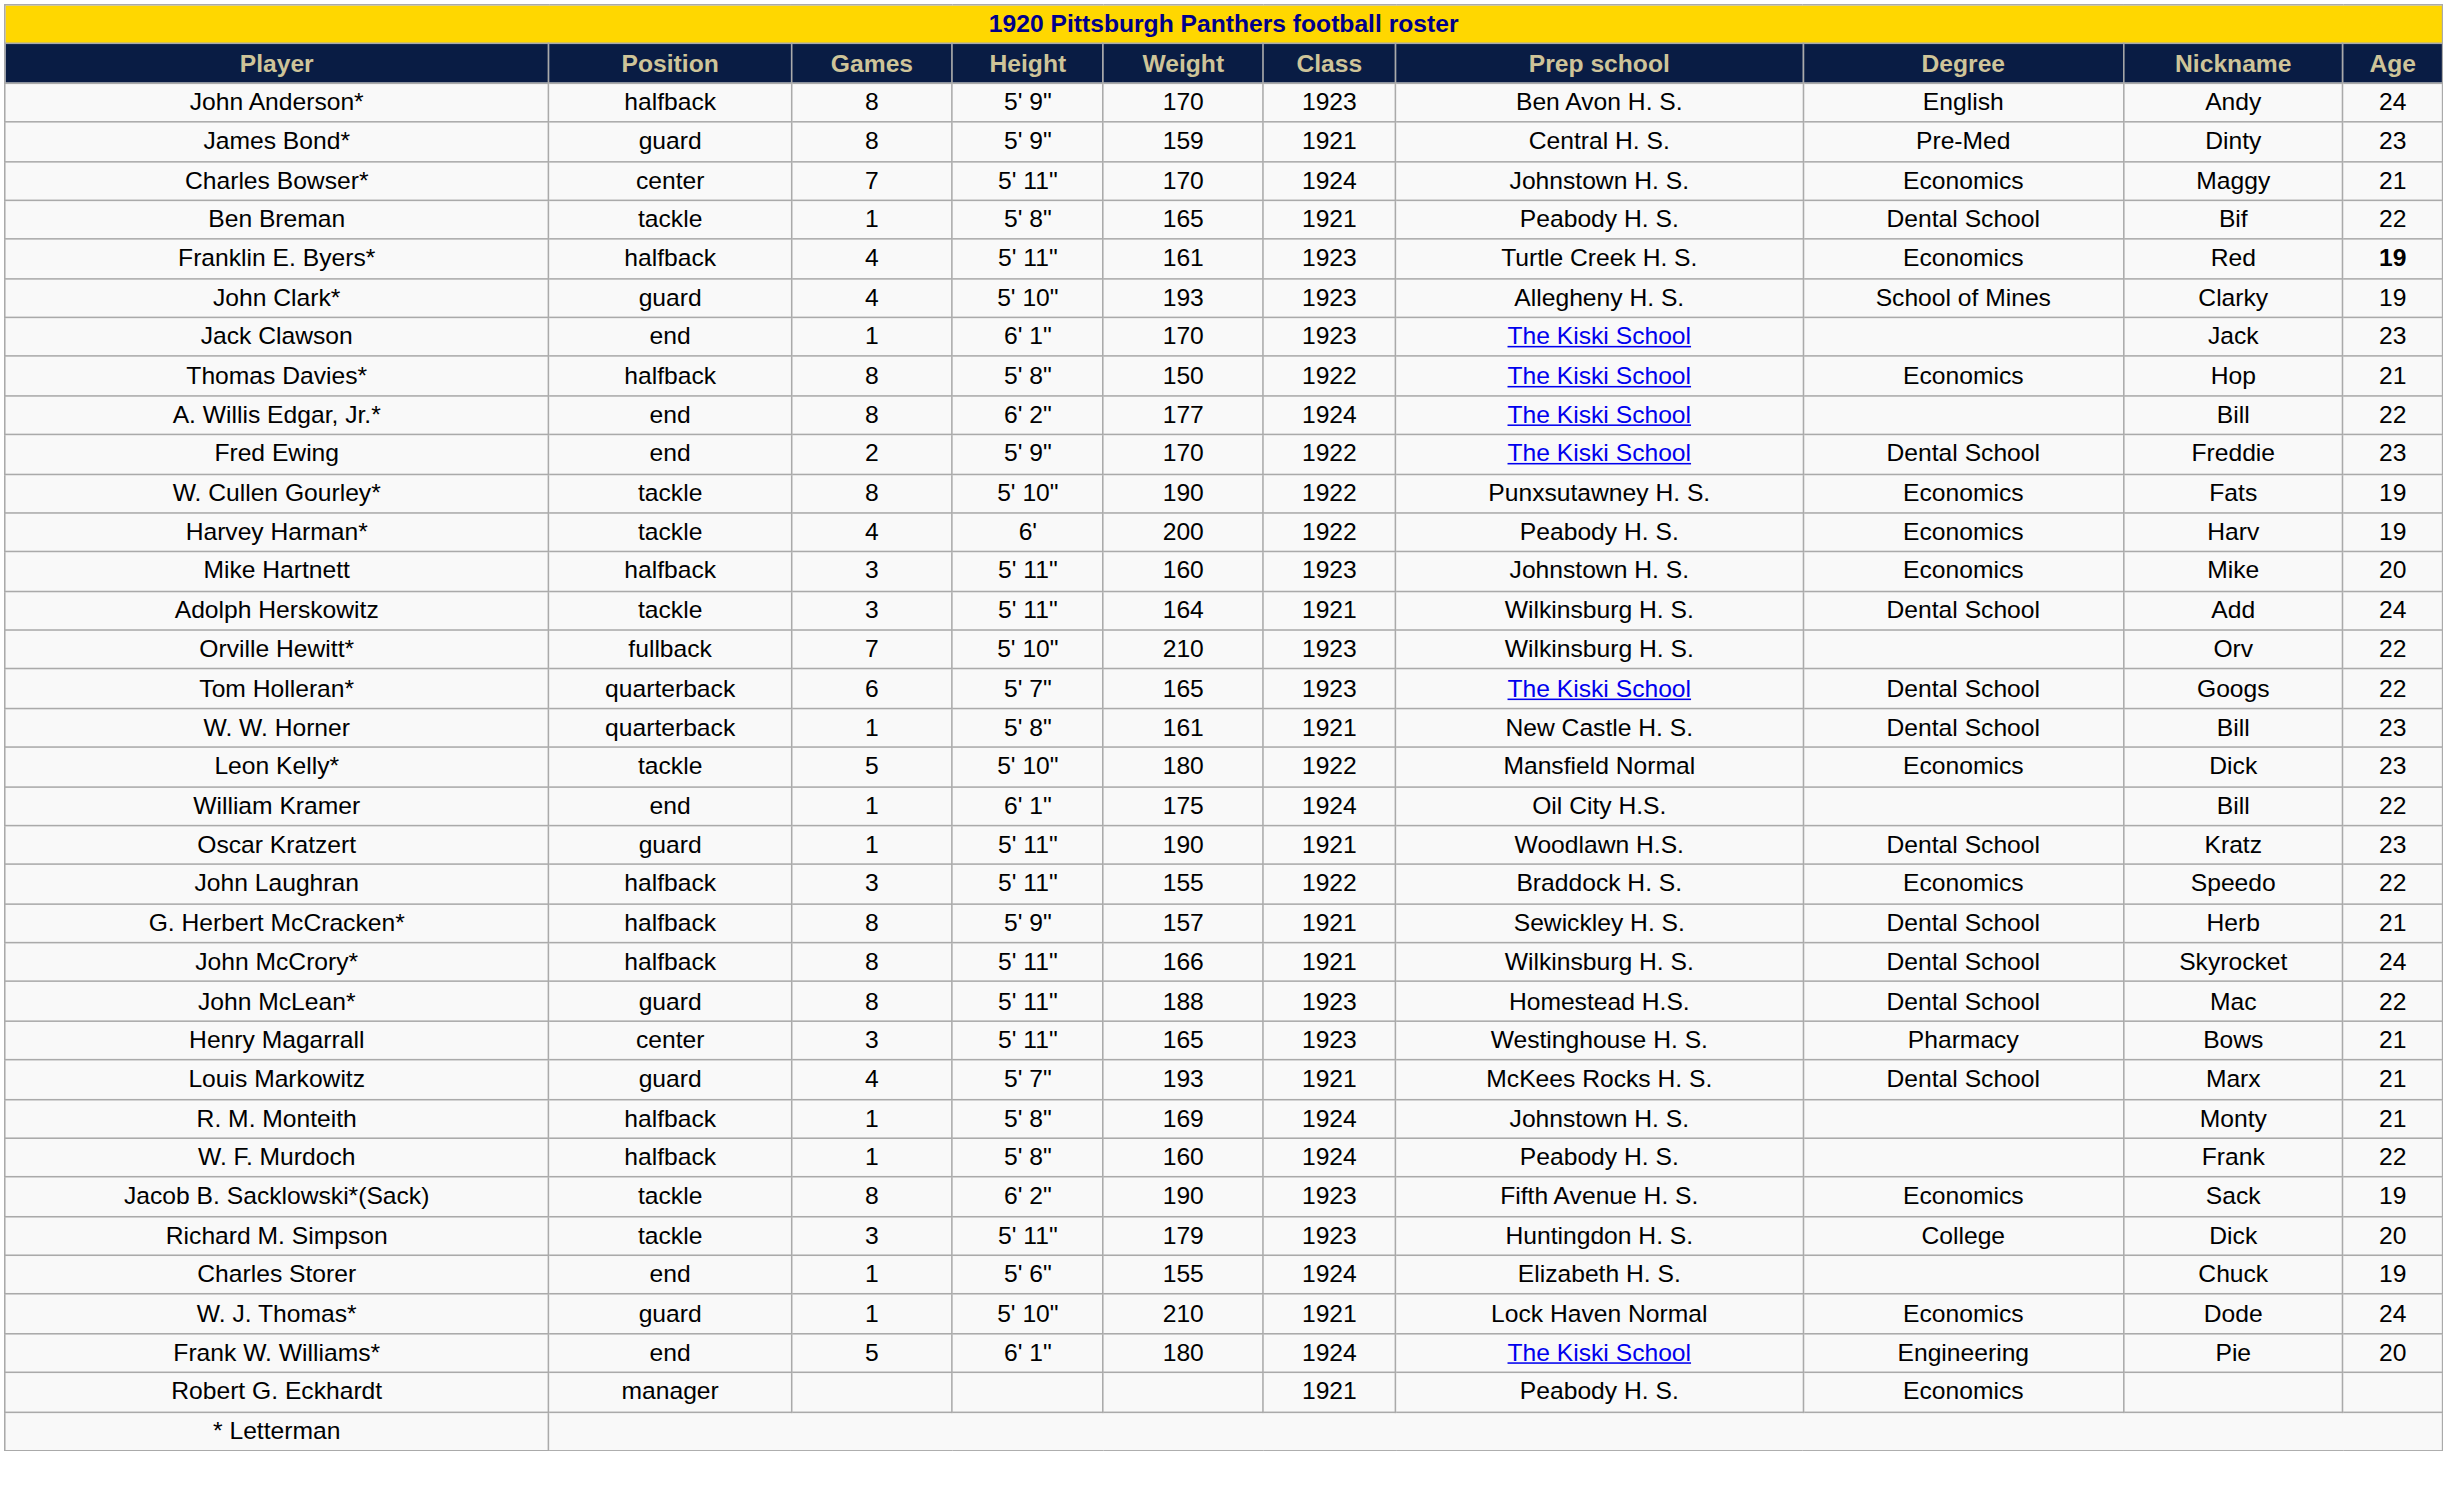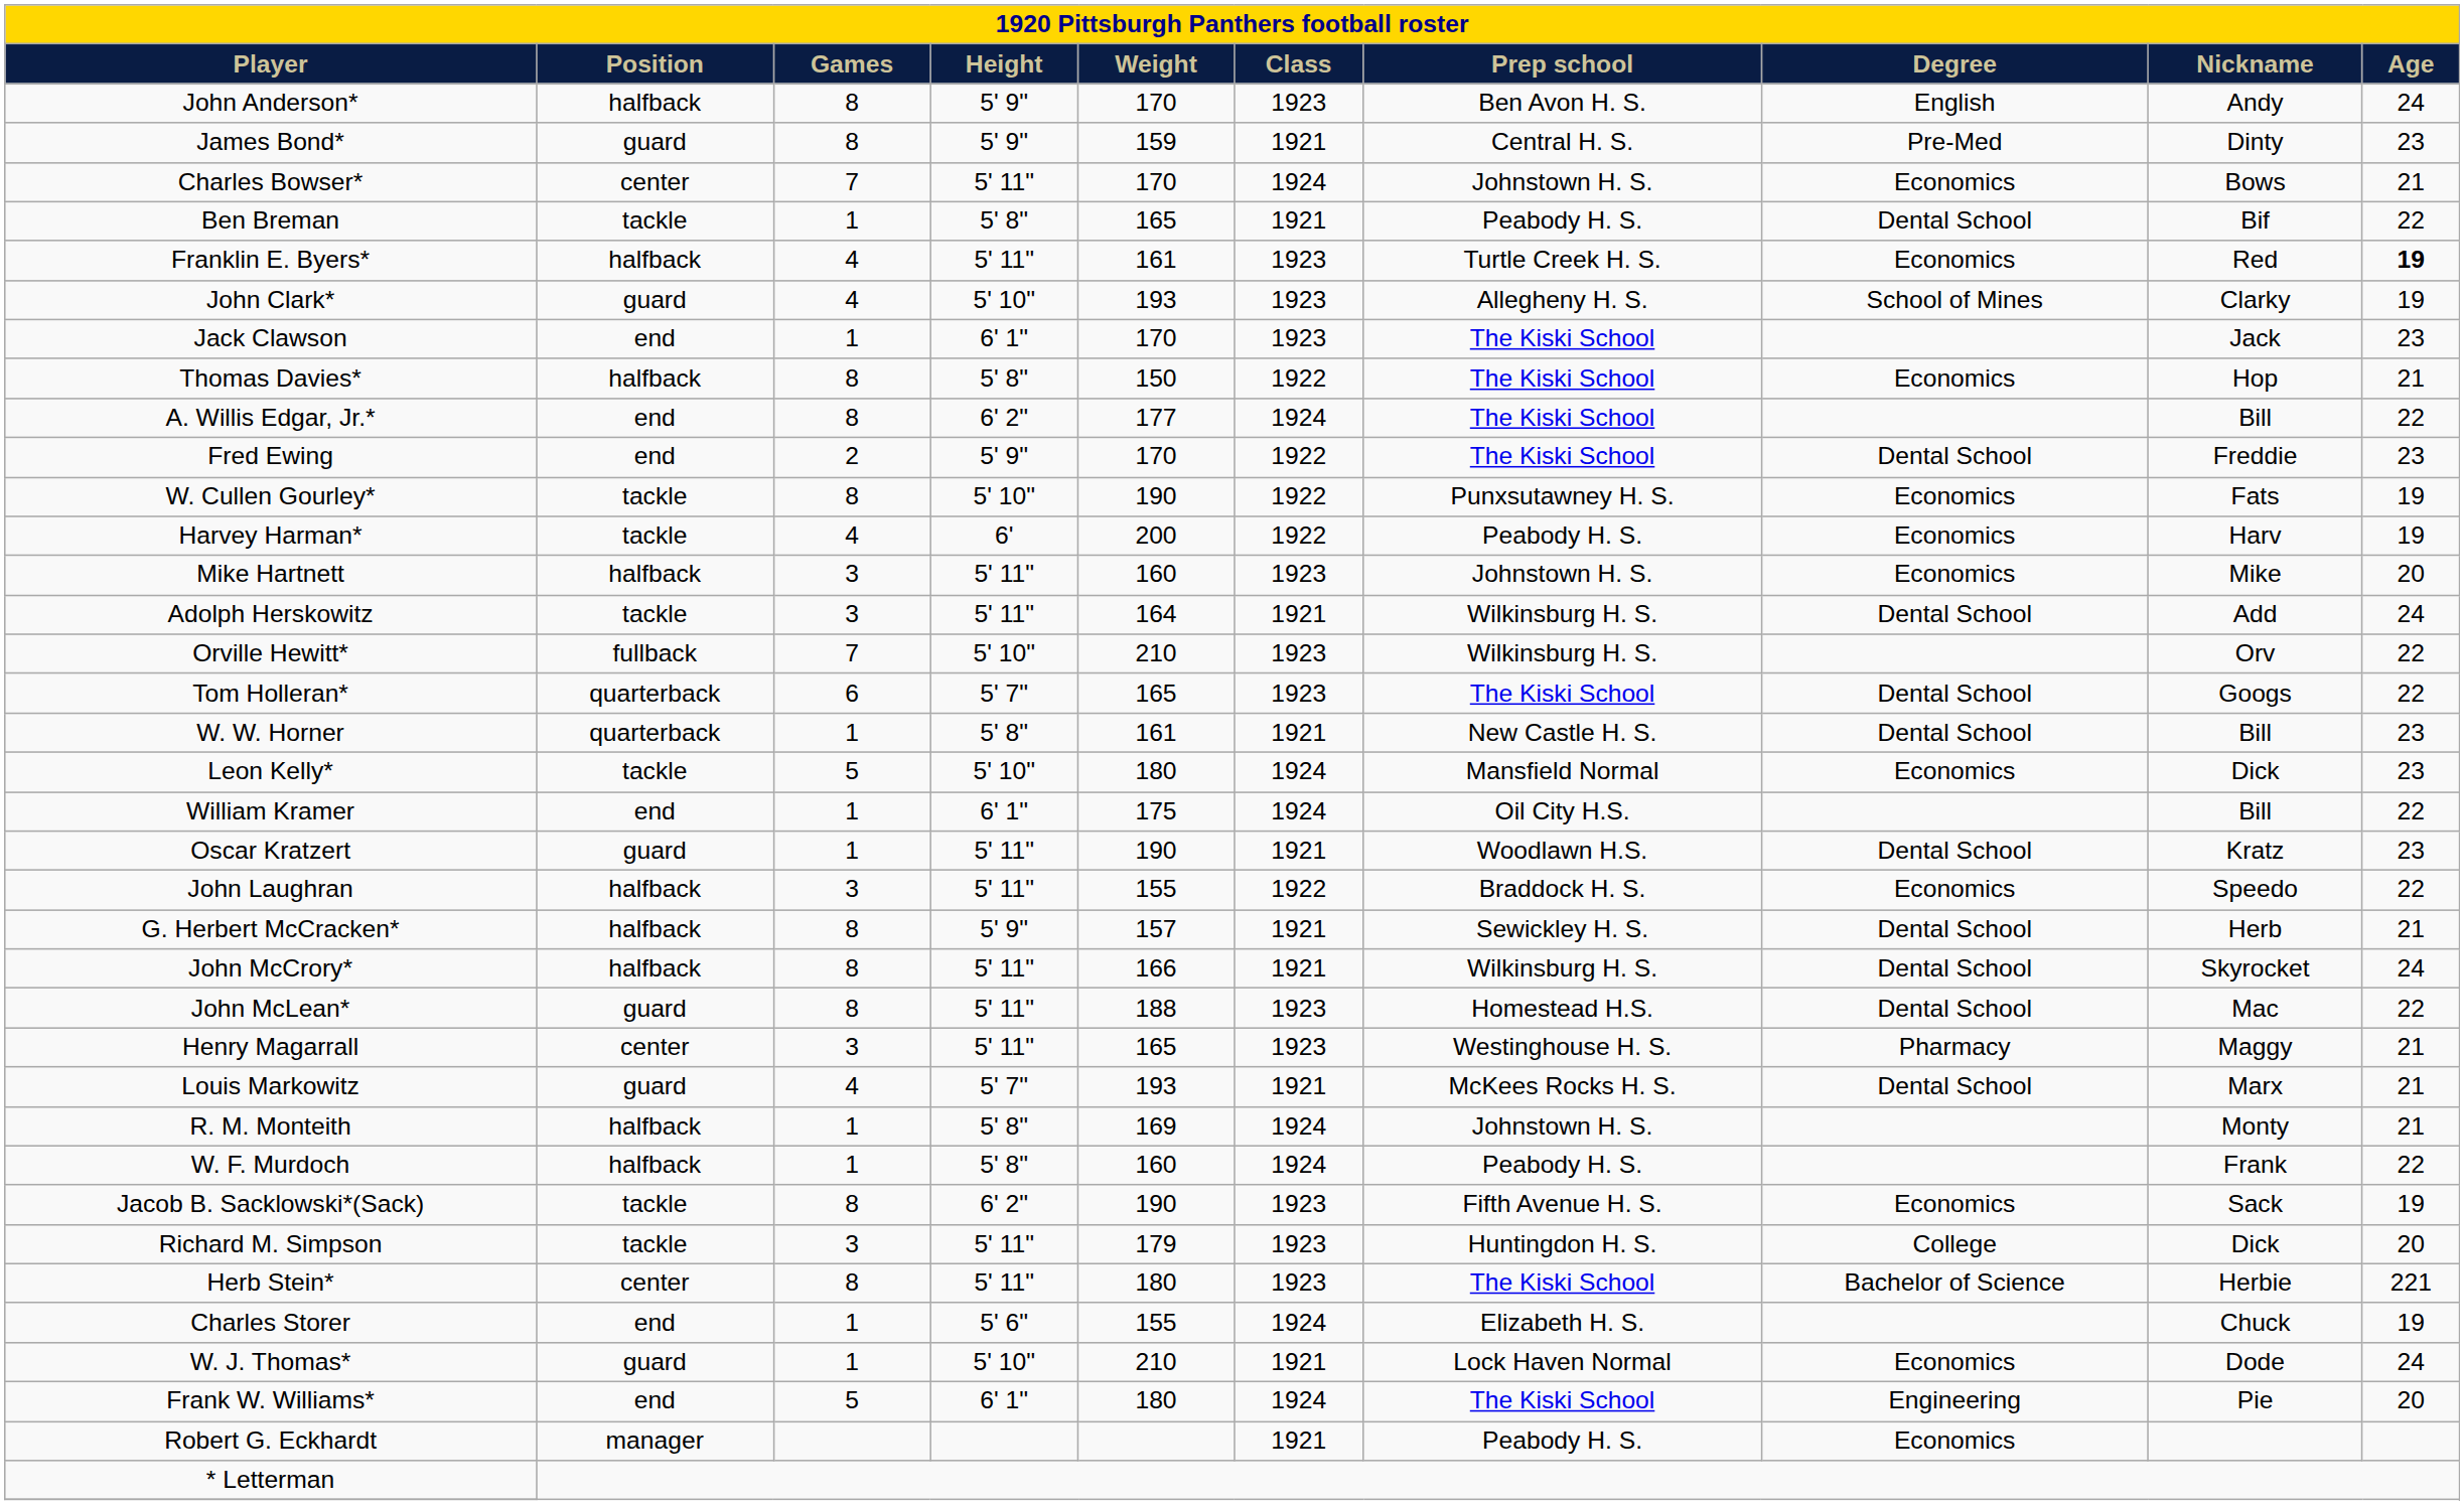Charles Bowser* | Nickname: Maggy -> Bows
Leon Kelly* | Class: 1922 -> 1924
Henry Magarrall | Nickname: Bows -> Maggy
+ row: Herb Stein* | center | 8 | 5' 11" | 180 | 1923 | The Kiski School | Bachelor of Science | Herbie | 221
